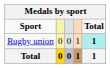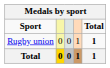Rugby union | Total: paleturquoise background -> no background
